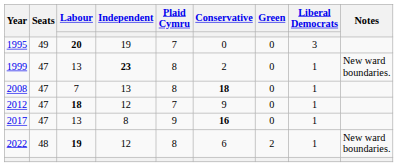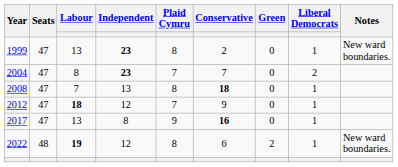- row: 1995 | 49 | 20 | 19 | 7 | 0 | 0 | 3
+ row: 2004 | 47 | 8 | 23 | 7 | 7 | 0 | 2
